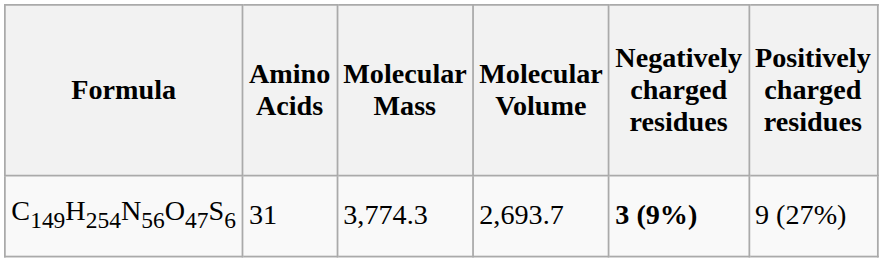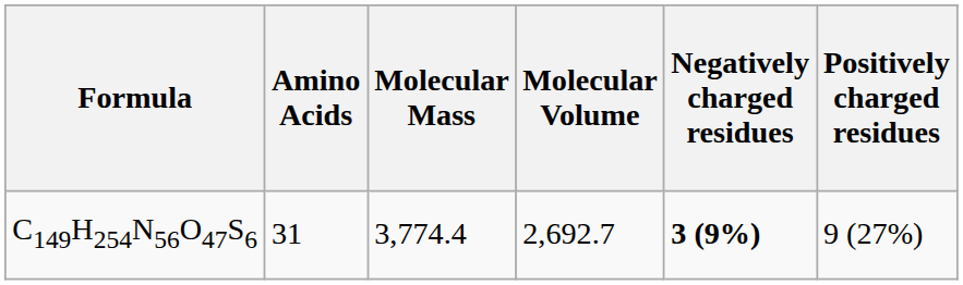C149H254N56O47S6 | Molecular Mass: 3,774.3 -> 3,774.4
C149H254N56O47S6 | Molecular Volume: 2,693.7 -> 2,692.7
